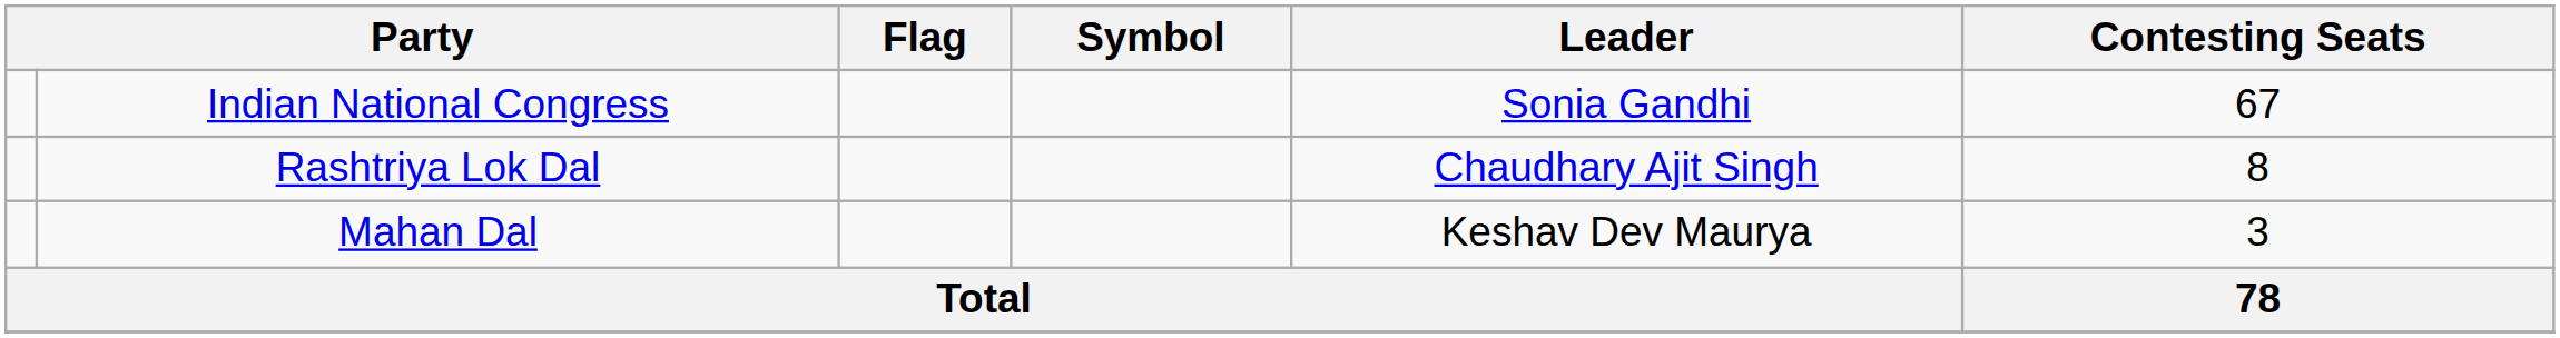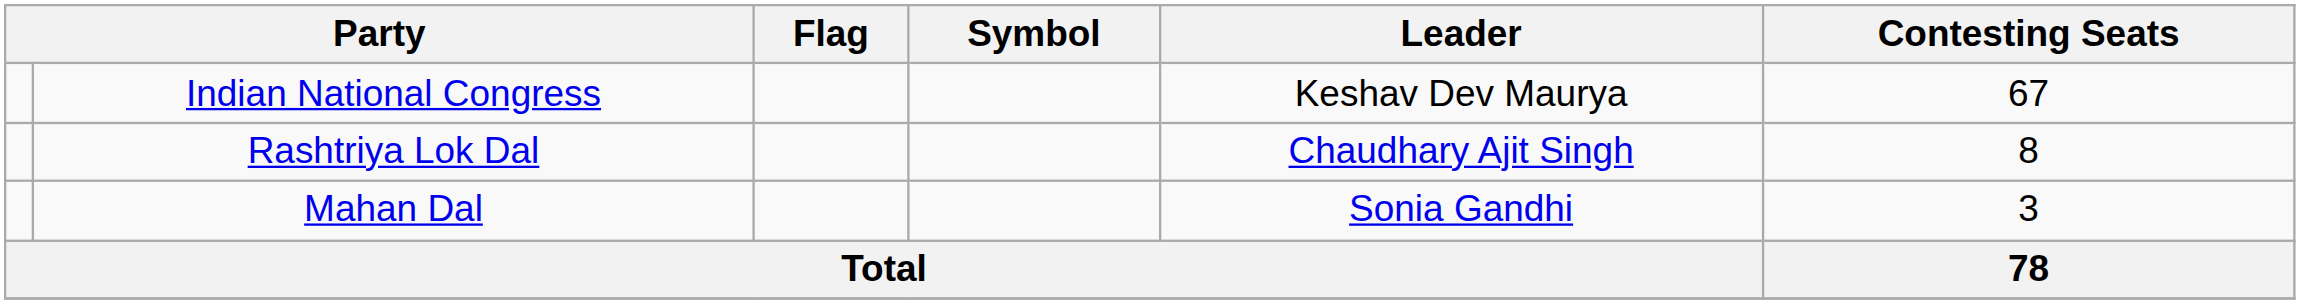Indian National Congress | Leader: Sonia Gandhi -> Keshav Dev Maurya
Mahan Dal | Leader: Keshav Dev Maurya -> Sonia Gandhi
